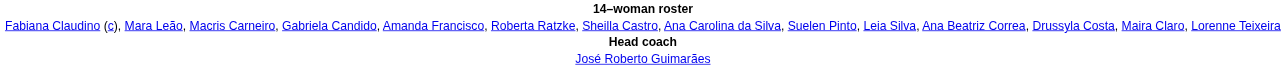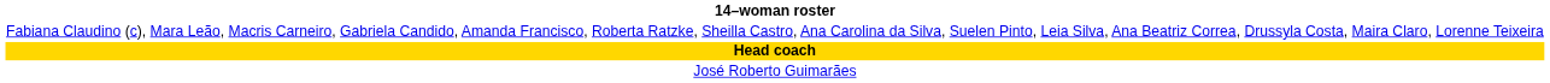row 3 | column 1: no background -> gold background
